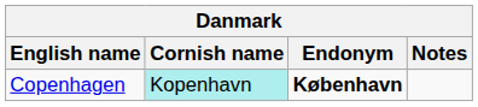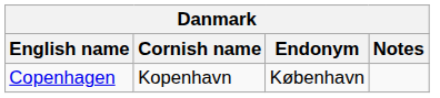Copenhagen | Cornish name: paleturquoise background -> no background
Copenhagen | Endonym: bold -> normal
